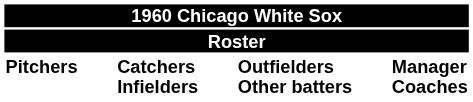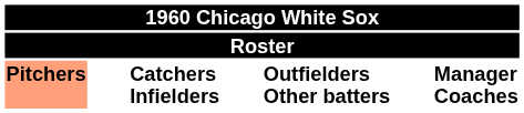Pitchers | column 1: no background -> lightsalmon background
